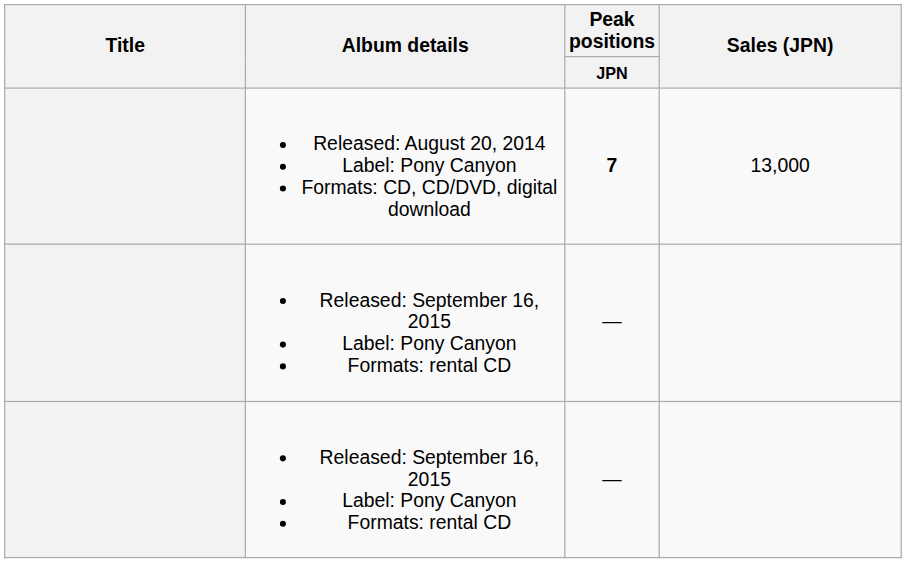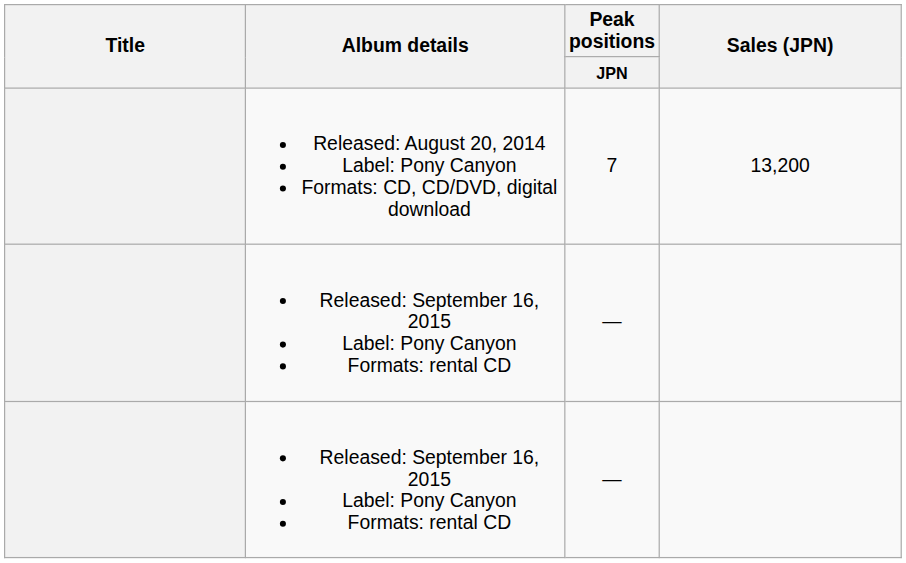row 3 | Peak positions / JPN: bold -> normal
row 3 | Sales (JPN): 13,000 -> 13,200
